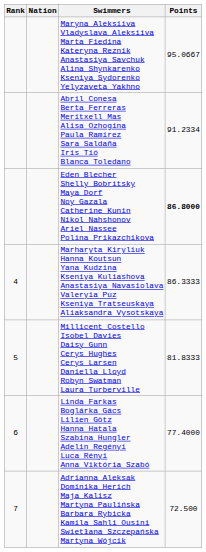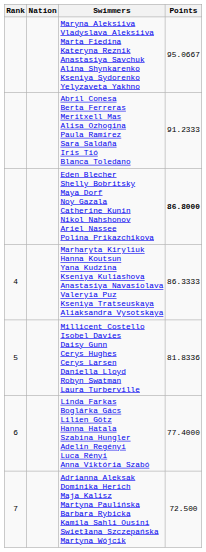row 3 | Points: 91.2334 -> 91.2333
row 6 | Points: 81.8333 -> 81.8336
